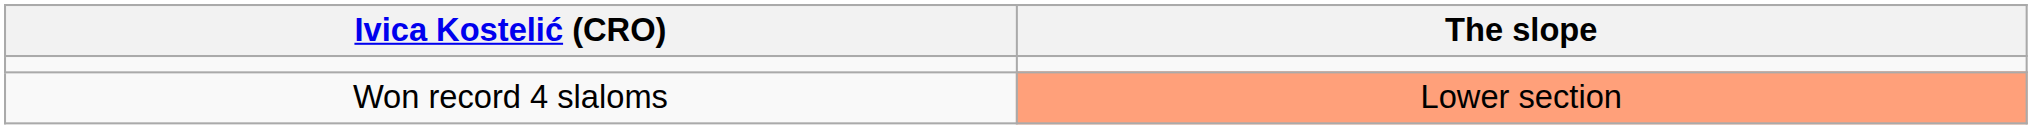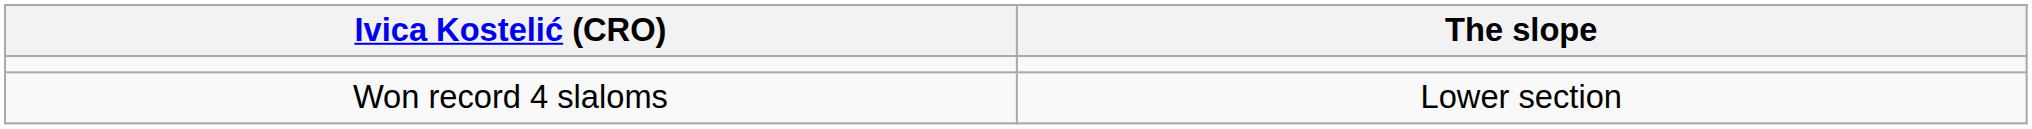Won record 4 slaloms | The slope: lightsalmon background -> no background
